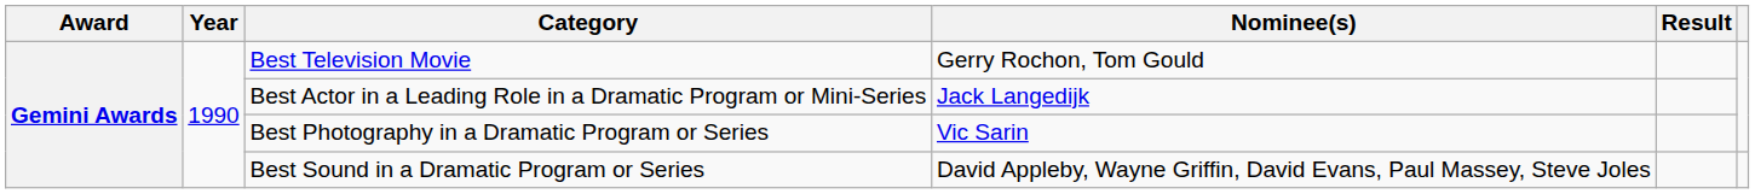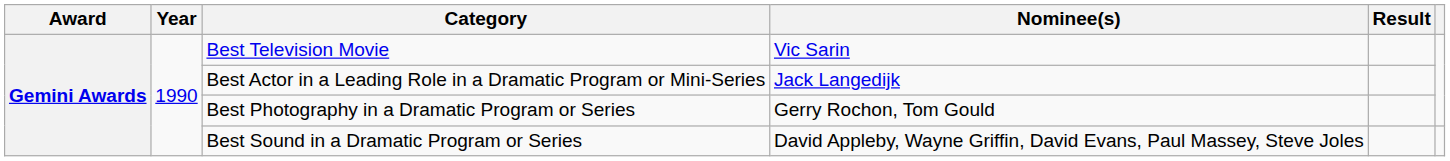Best Television Movie | Nominee(s): Gerry Rochon, Tom Gould -> Vic Sarin
Best Photography in a Dramatic Program or Series | Nominee(s): Vic Sarin -> Gerry Rochon, Tom Gould
